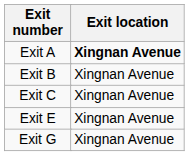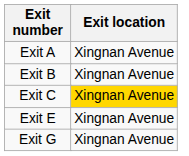Exit A | Exit location: bold -> normal
Exit C | Exit location: no background -> gold background
